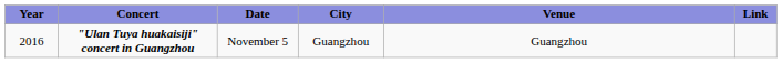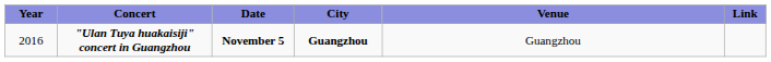"Ulan Tuya huakaisiji" concert in Guangzhou | Date: normal -> bold
"Ulan Tuya huakaisiji" concert in Guangzhou | City: normal -> bold
